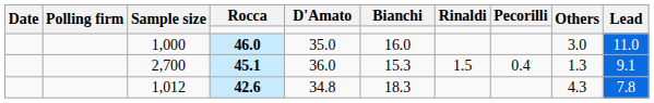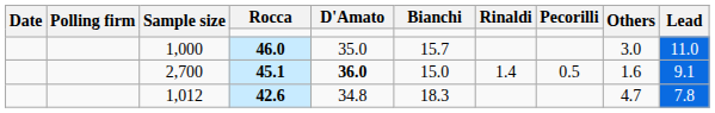1,000 | Bianchi: 16.0 -> 15.7
2,700 | D'Amato: normal -> bold
2,700 | Bianchi: 15.3 -> 15.0
2,700 | Rinaldi: 1.5 -> 1.4
2,700 | Pecorilli: 0.4 -> 0.5
2,700 | Others: 1.3 -> 1.6
1,012 | Others: 4.3 -> 4.7
